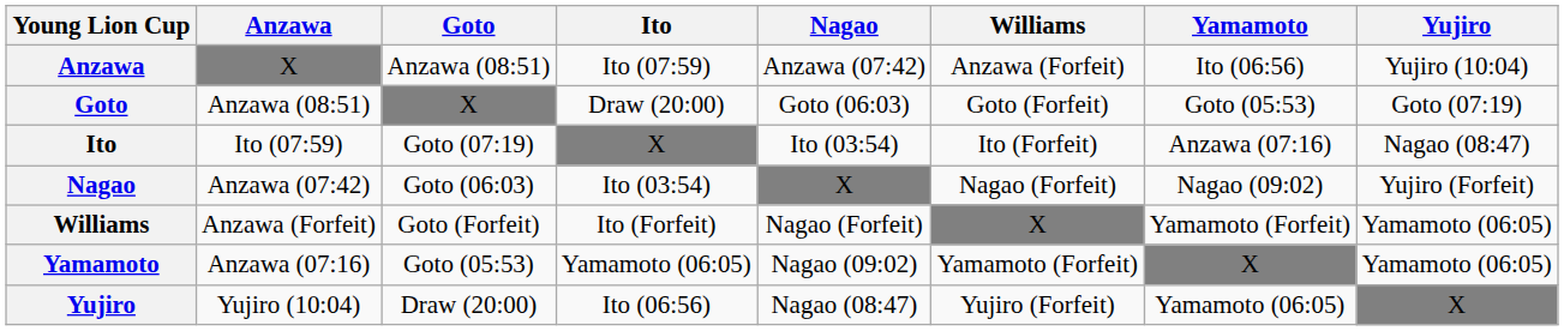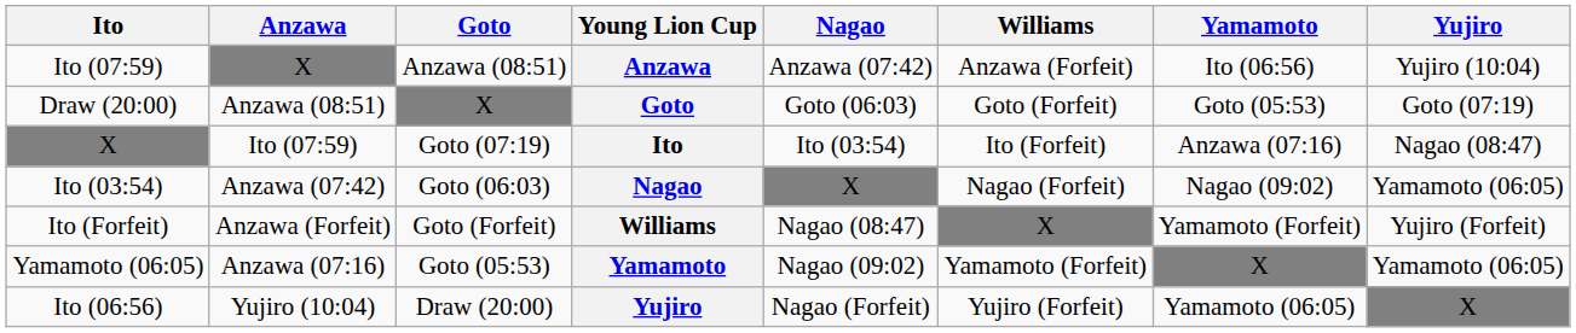columns swapped: Young Lion Cup <-> Ito
row 5 | Yujiro: Yujiro (Forfeit) -> Yamamoto (06:05)
row 6 | Nagao: Nagao (Forfeit) -> Nagao (08:47)
row 6 | Yujiro: Yamamoto (06:05) -> Yujiro (Forfeit)
row 8 | Nagao: Nagao (08:47) -> Nagao (Forfeit)
